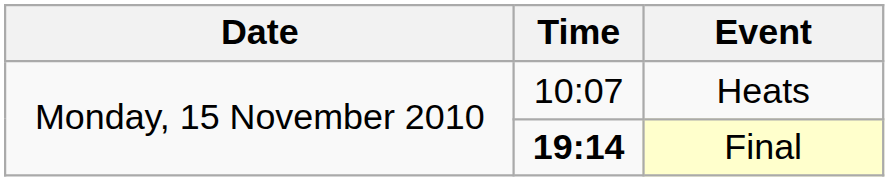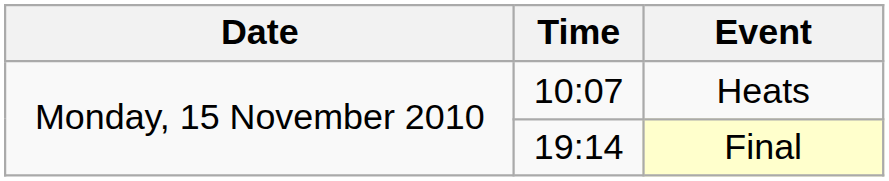Final | Time: bold -> normal
